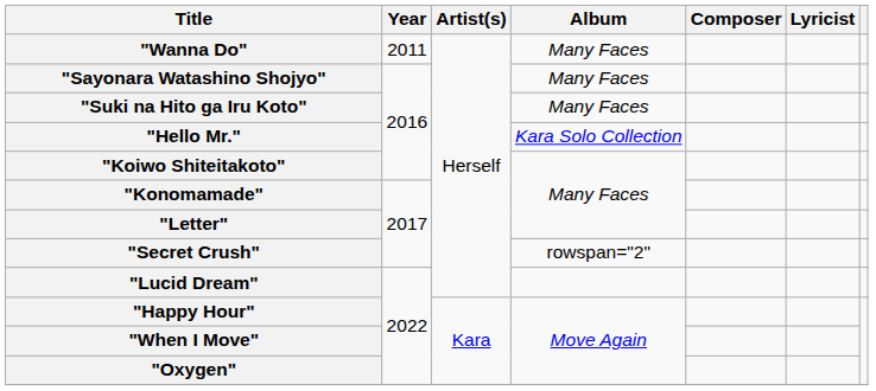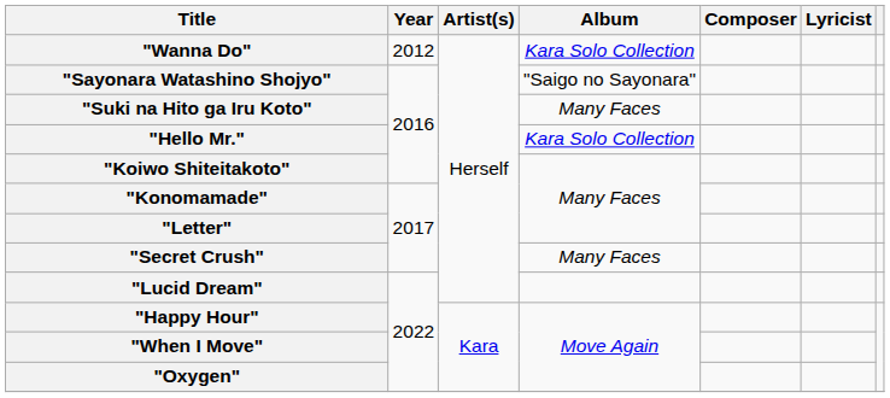"Wanna Do" | Year: 2011 -> 2012
"Wanna Do" | Album: Many Faces -> Kara Solo Collection
"Sayonara Watashino Shojyo" | Album: Many Faces -> "Saigo no Sayonara"
"Secret Crush" | Album: rowspan="2" -> Many Faces
